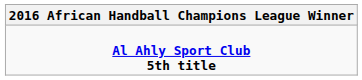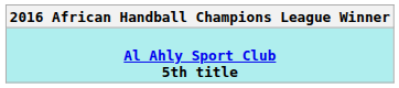row 2 | column 1: no background -> paleturquoise background
